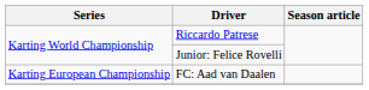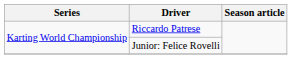- row: Karting European Championship | FC: Aad van Daalen
